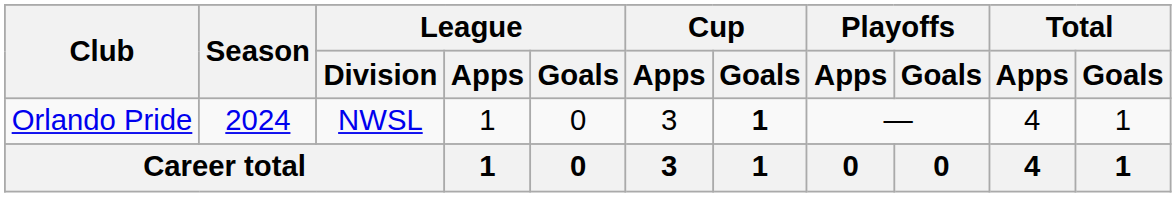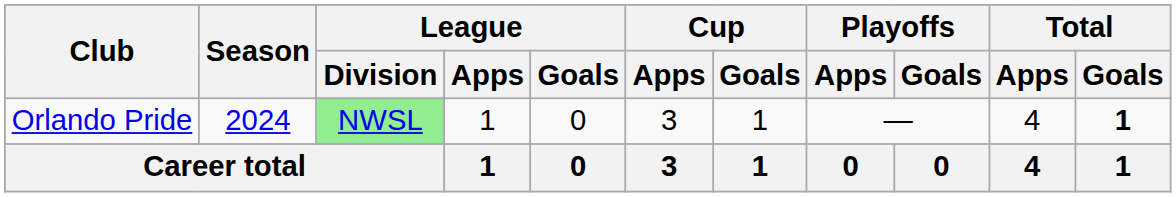Orlando Pride | League / Division: no background -> lightgreen background
Orlando Pride | Cup / Goals: bold -> normal
Orlando Pride | Total / Goals: normal -> bold
